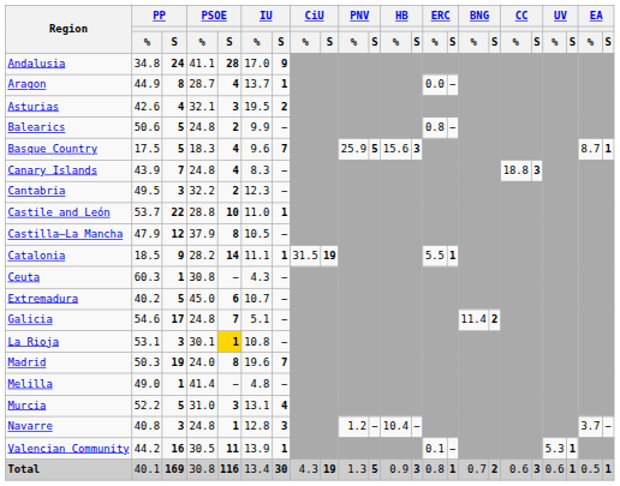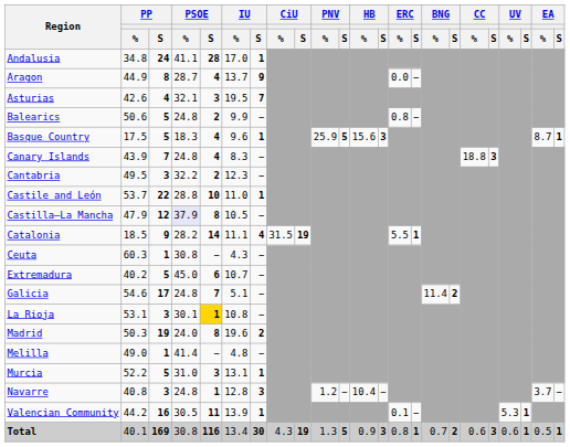Andalusia | IU / S: 9 -> 1
Aragon | IU / S: 1 -> 9
Asturias | IU / S: 2 -> 7
Basque Country | IU / S: 7 -> 1
Castilla–La Mancha | PSOE / %: no background -> lavender background
Catalonia | IU / S: 1 -> 4
Madrid | IU / S: 7 -> 2
Murcia | IU / S: 4 -> 1
